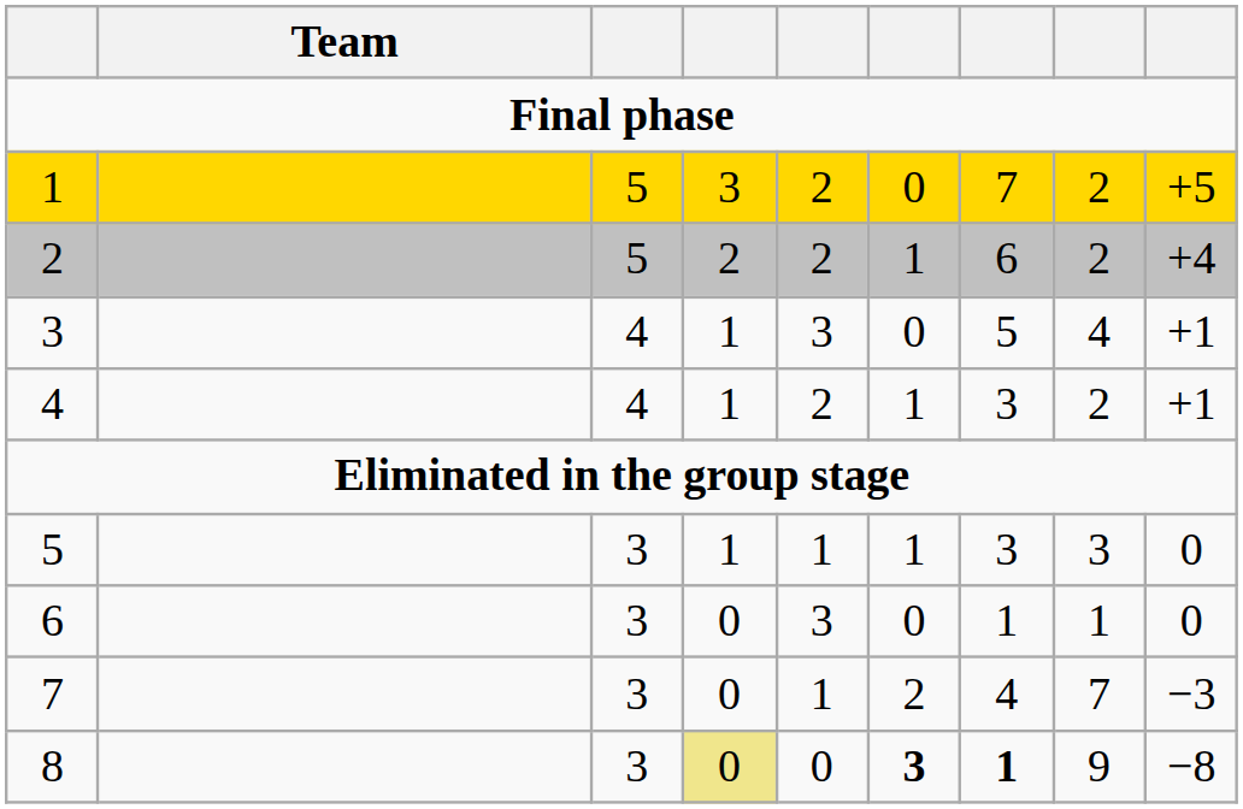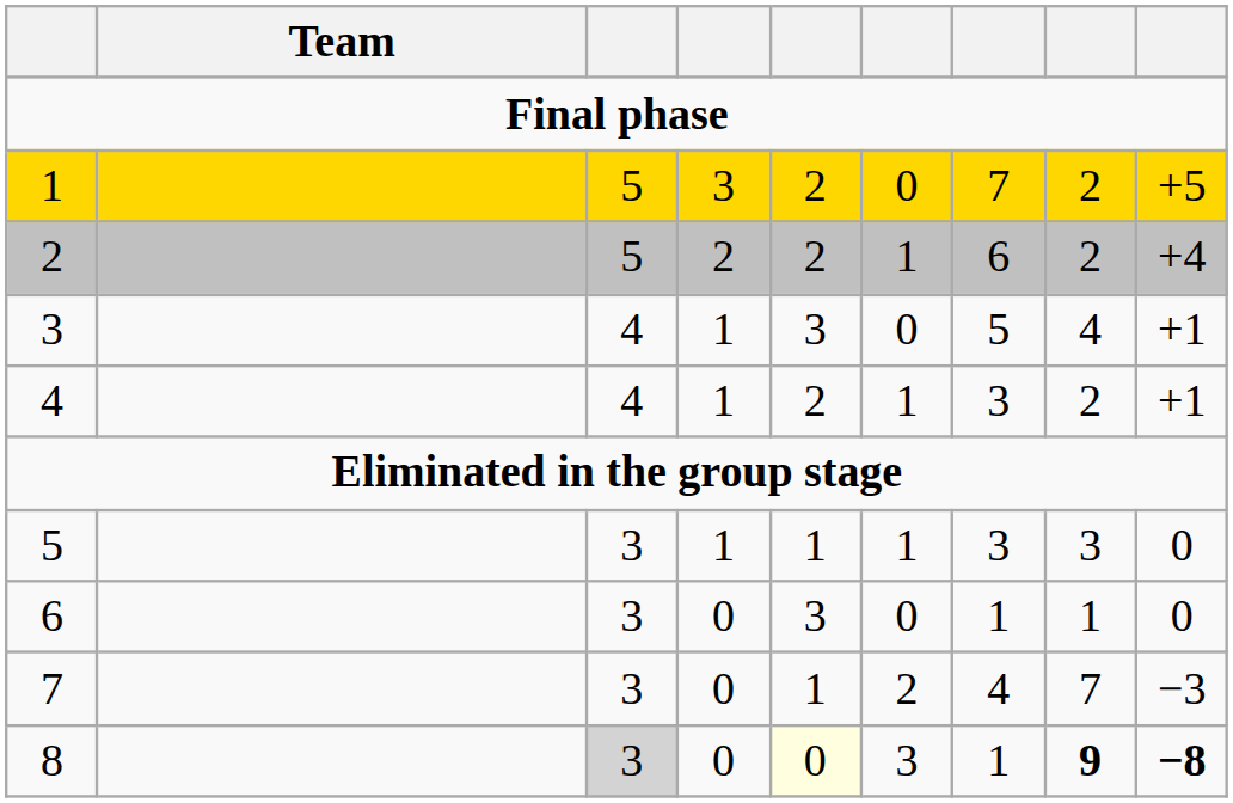8 | column 3: no background -> lightgrey background
8 | column 4: khaki background -> no background
8 | column 5: no background -> lightyellow background
8 | column 6: bold -> normal
8 | column 7: bold -> normal
8 | column 8: normal -> bold
8 | column 9: normal -> bold
